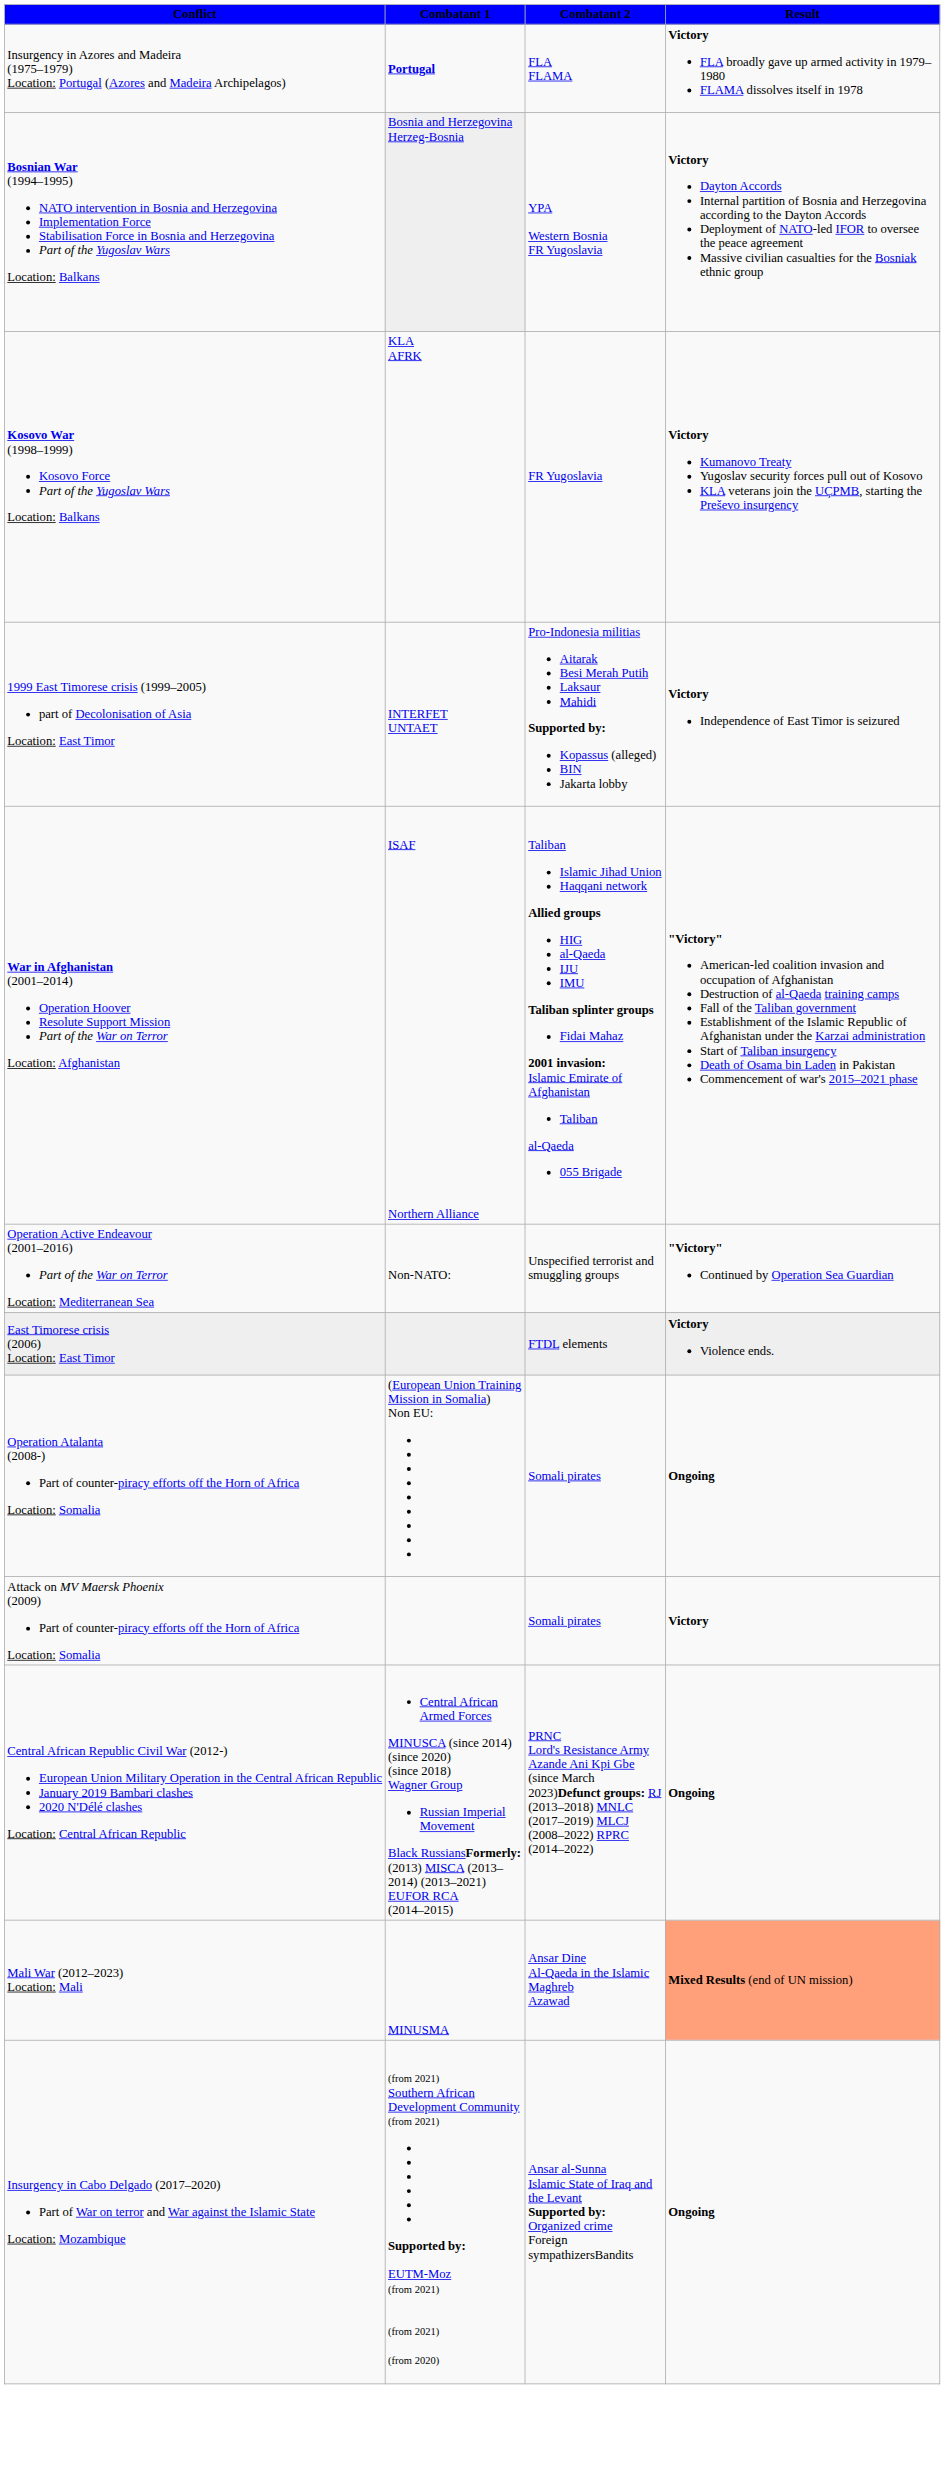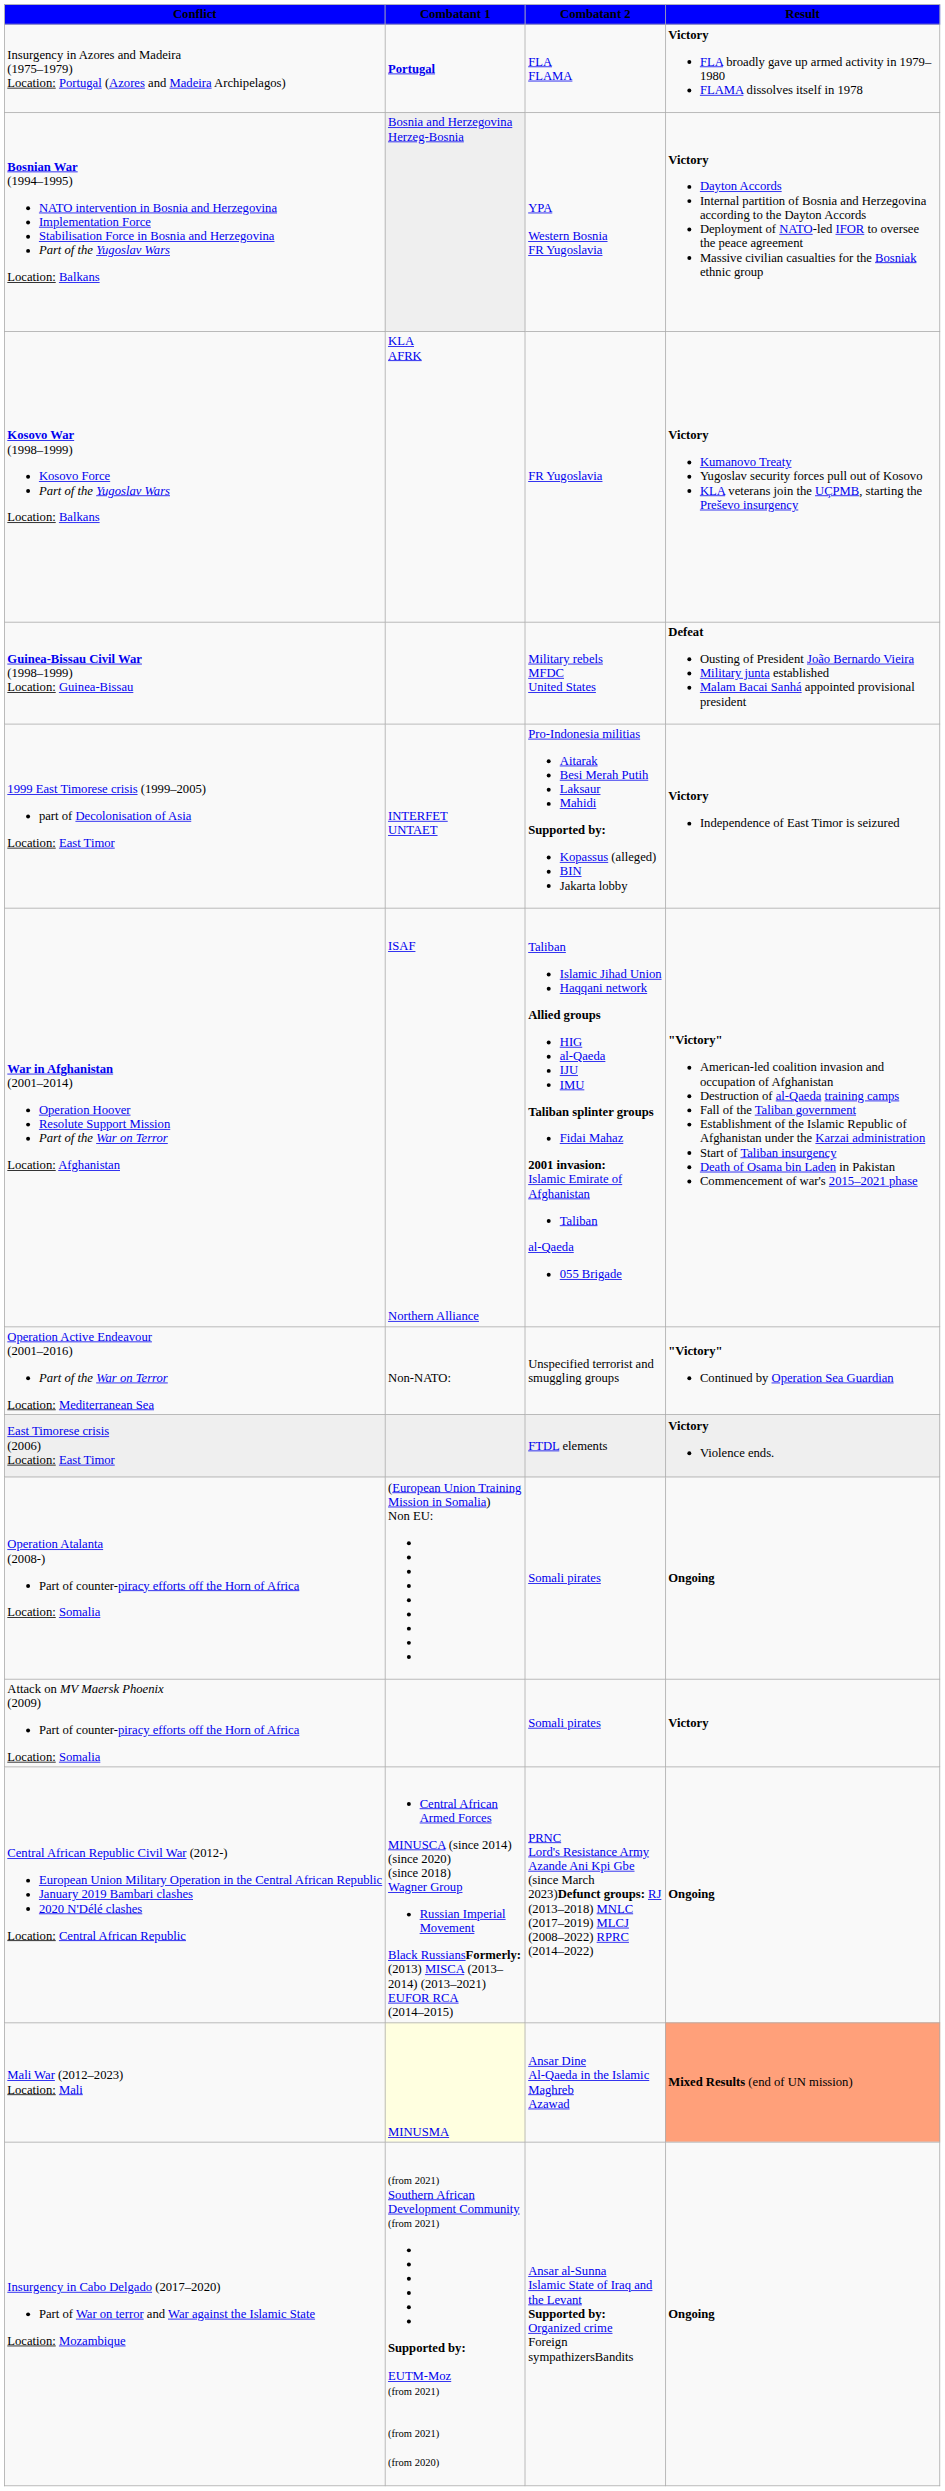+ row: Guinea-Bissau Civil War (1998–1999) Location: Guinea-Bissau | Military rebels MFDC United States | Defeat Ousting of President João Bernardo Vieira Military junta established Malam Bacai Sanhá appointed provisional president
Mali War (2012–2023) Location: Mali | Combatant 1: no background -> lightyellow background
